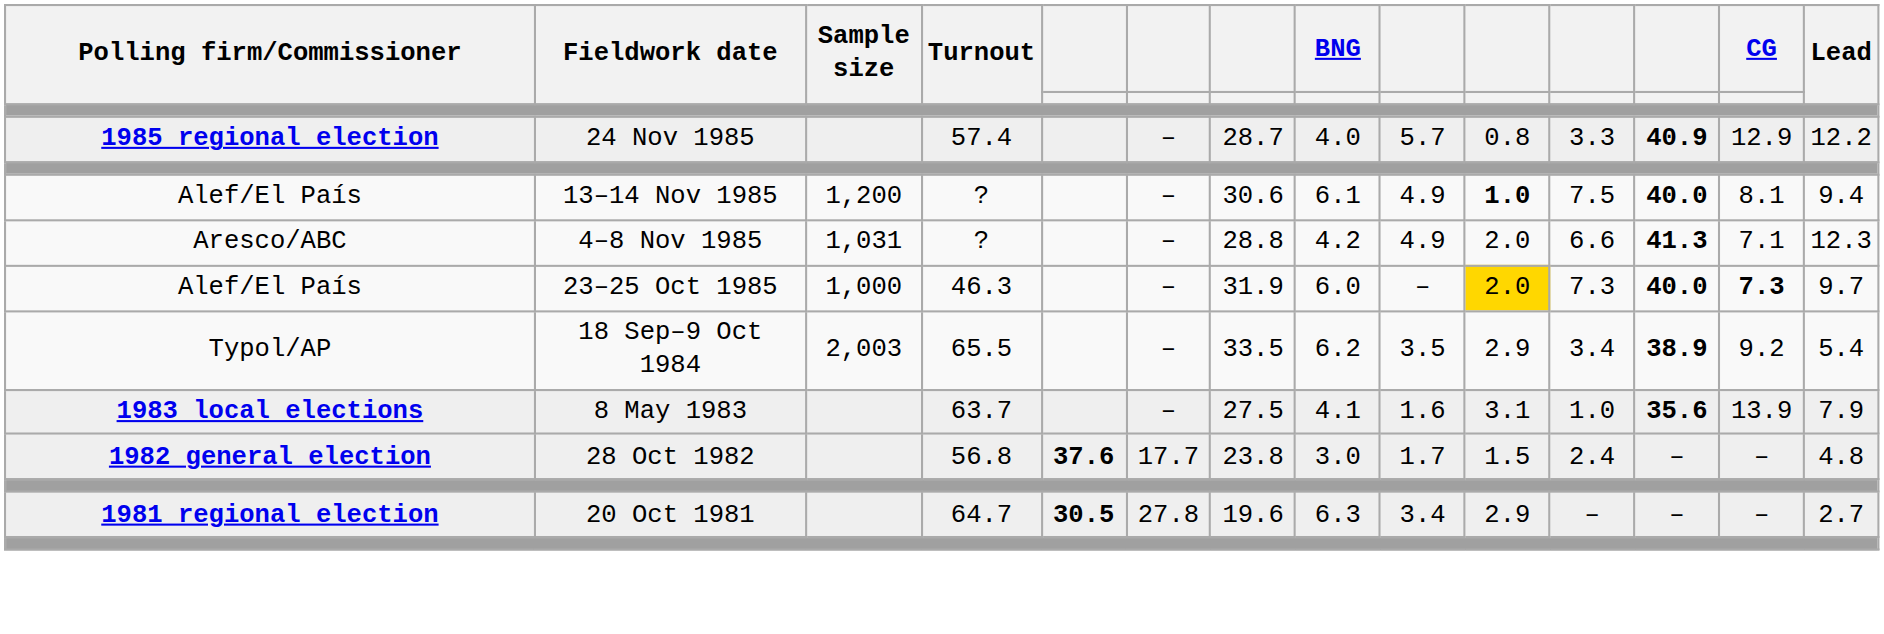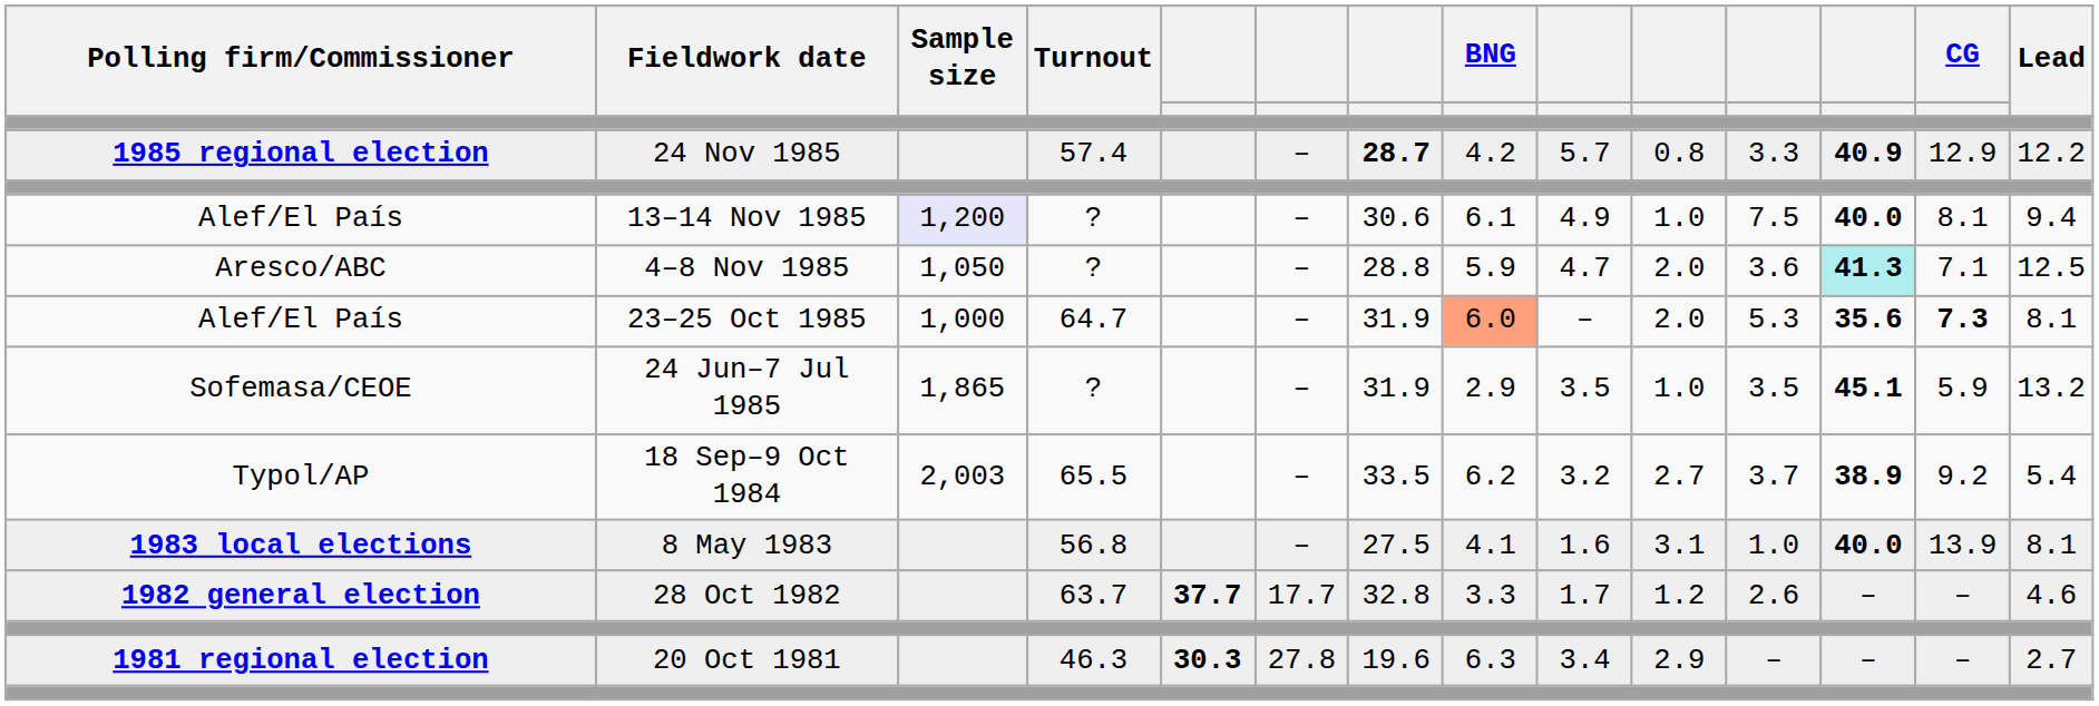24 Nov 1985 | column 7: normal -> bold
24 Nov 1985 | BNG: 4.0 -> 4.2
13–14 Nov 1985 | Sample size: no background -> lavender background
13–14 Nov 1985 | column 10: bold -> normal
4–8 Nov 1985 | Sample size: 1,031 -> 1,050
4–8 Nov 1985 | BNG: 4.2 -> 5.9
4–8 Nov 1985 | column 9: 4.9 -> 4.7
4–8 Nov 1985 | column 11: 6.6 -> 3.6
4–8 Nov 1985 | column 12: no background -> paleturquoise background
4–8 Nov 1985 | Lead: 12.3 -> 12.5
23–25 Oct 1985 | Turnout: 46.3 -> 64.7
23–25 Oct 1985 | BNG: no background -> lightsalmon background
23–25 Oct 1985 | column 10: gold background -> no background
23–25 Oct 1985 | column 11: 7.3 -> 5.3
23–25 Oct 1985 | column 12: 40.0 -> 35.6
23–25 Oct 1985 | Lead: 9.7 -> 8.1
+ row: Sofemasa/CEOE | 24 Jun–7 Jul 1985 | 1,865 | ? | – | 31.9 | 2.9 | 3.5 | 1.0 | 3.5 | 45.1 | 5.9 | 13.2
18 Sep–9 Oct 1984 | column 9: 3.5 -> 3.2
18 Sep–9 Oct 1984 | column 10: 2.9 -> 2.7
18 Sep–9 Oct 1984 | column 11: 3.4 -> 3.7
8 May 1983 | Turnout: 63.7 -> 56.8
8 May 1983 | column 12: 35.6 -> 40.0
8 May 1983 | Lead: 7.9 -> 8.1
28 Oct 1982 | Turnout: 56.8 -> 63.7
28 Oct 1982 | column 5: 37.6 -> 37.7
28 Oct 1982 | column 7: 23.8 -> 32.8
28 Oct 1982 | BNG: 3.0 -> 3.3
28 Oct 1982 | column 10: 1.5 -> 1.2
28 Oct 1982 | column 11: 2.4 -> 2.6
28 Oct 1982 | Lead: 4.8 -> 4.6
20 Oct 1981 | Turnout: 64.7 -> 46.3
20 Oct 1981 | column 5: 30.5 -> 30.3
